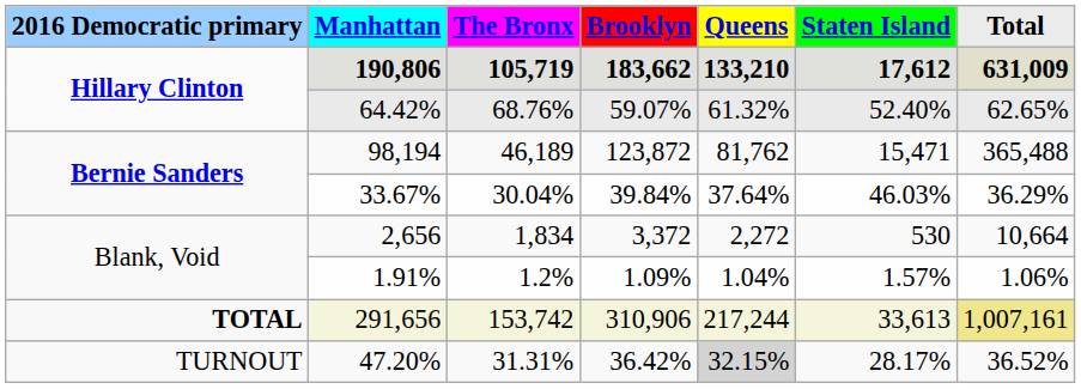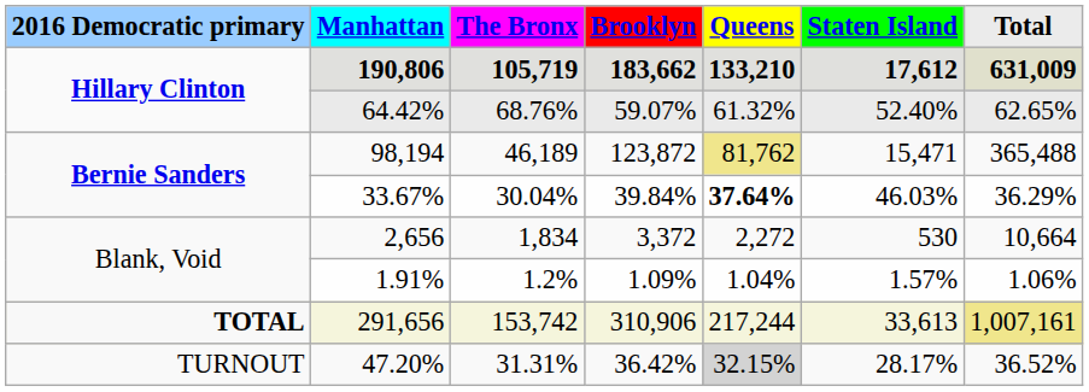98,194 | Queens: no background -> khaki background
33.67% | Queens: normal -> bold
